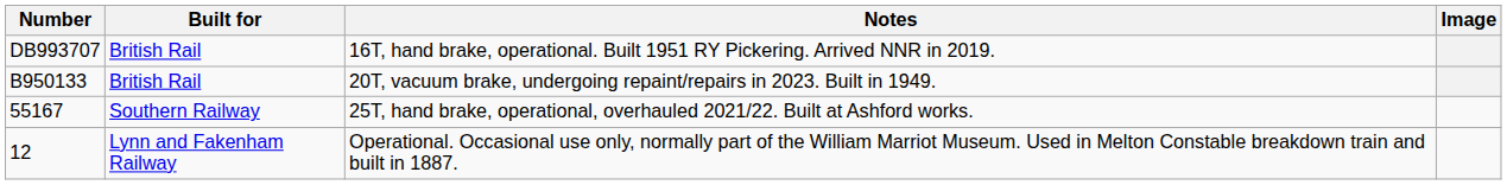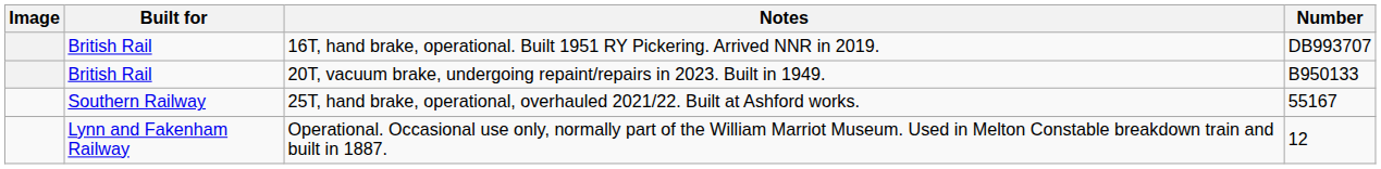columns swapped: Number <-> Image
